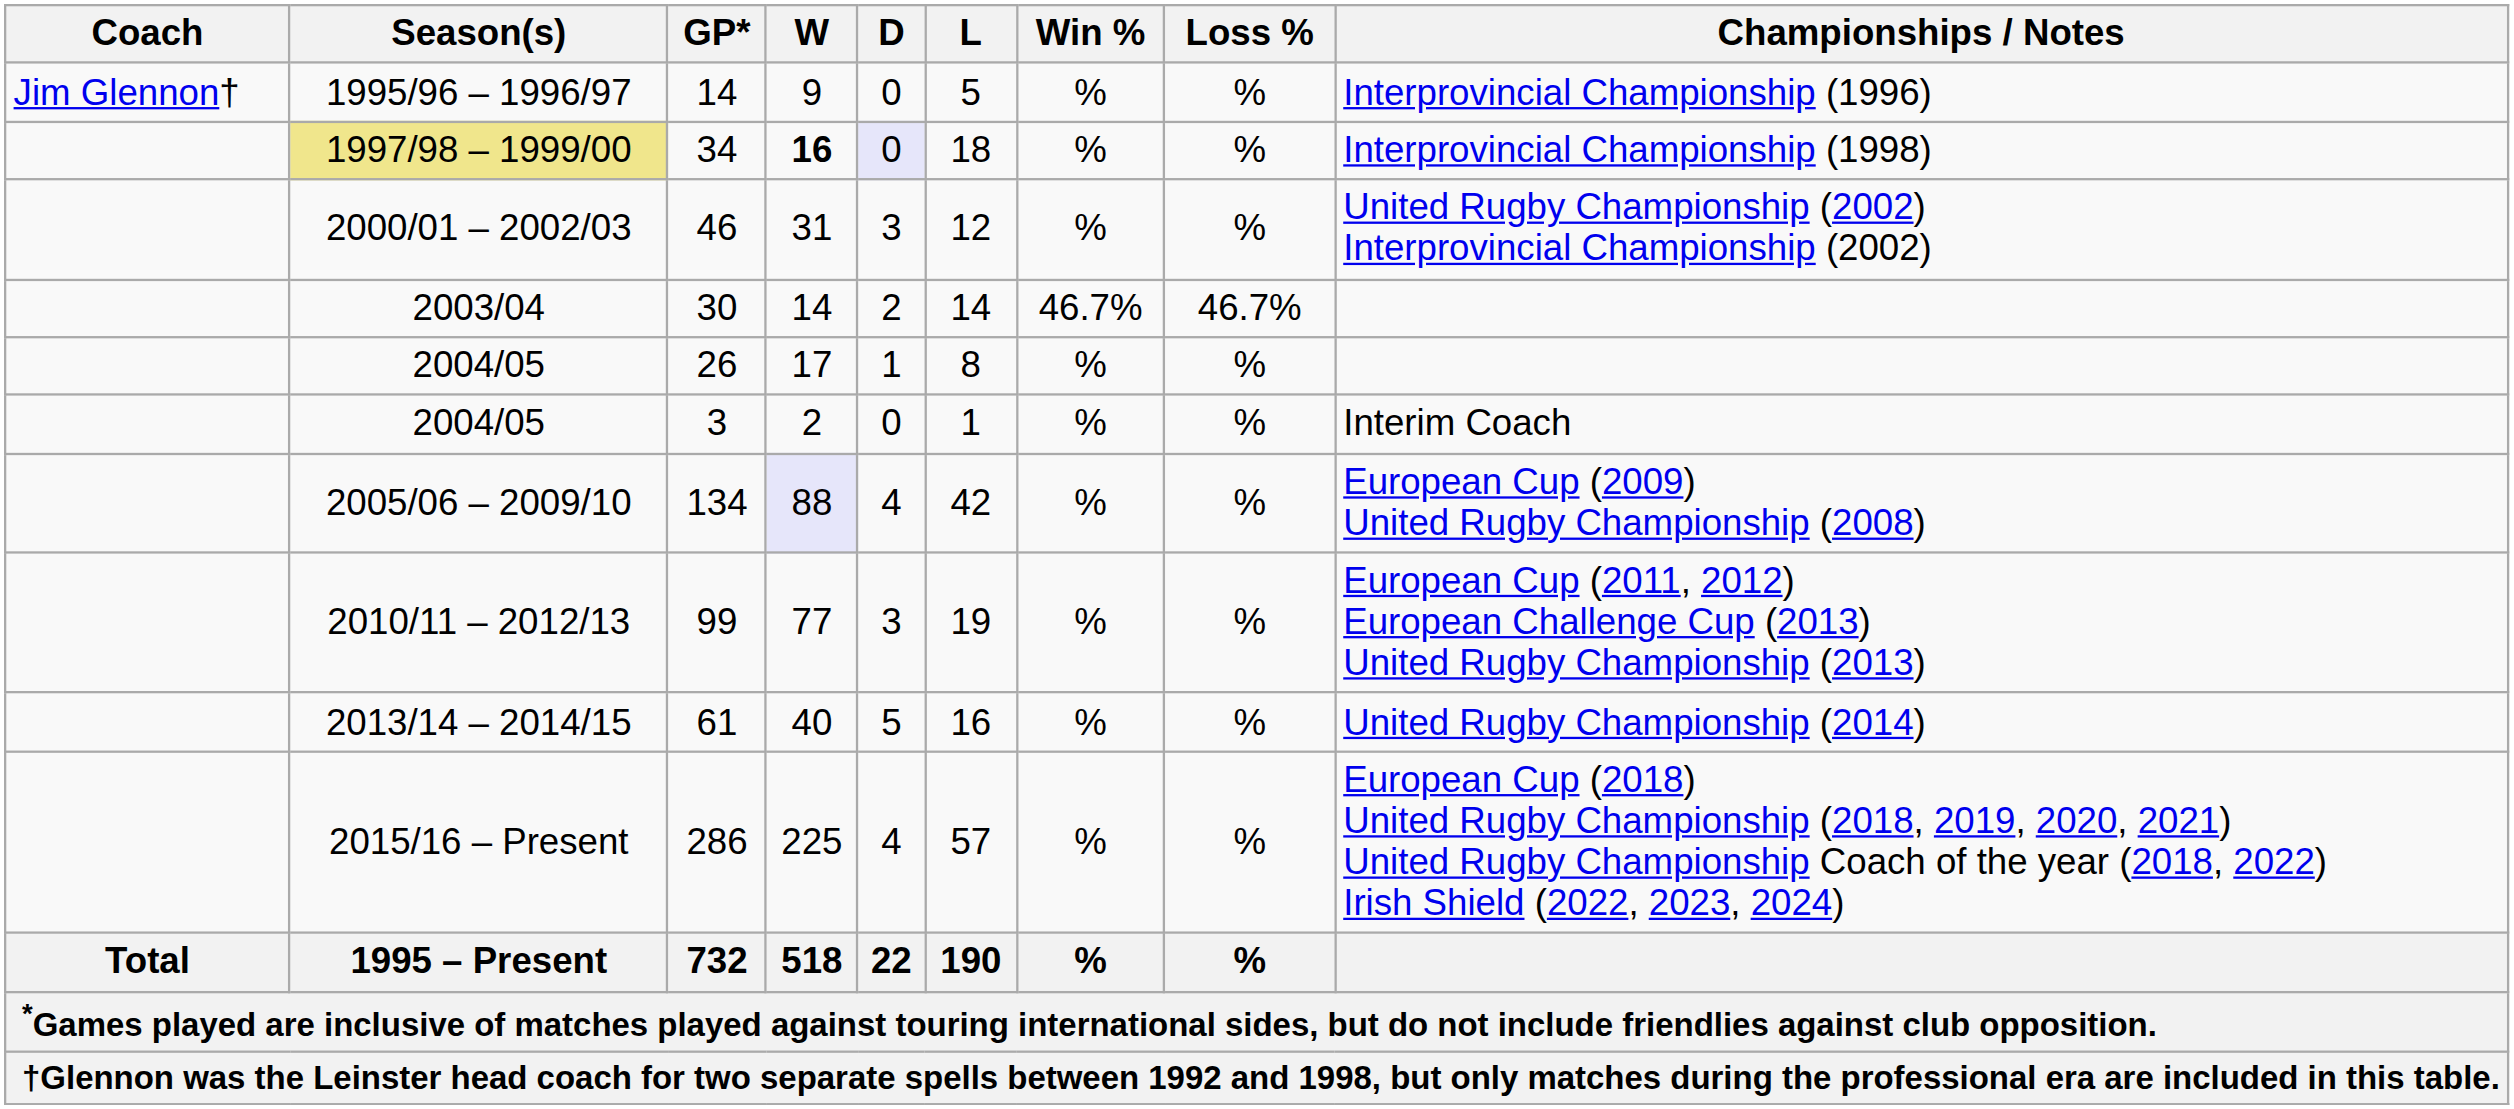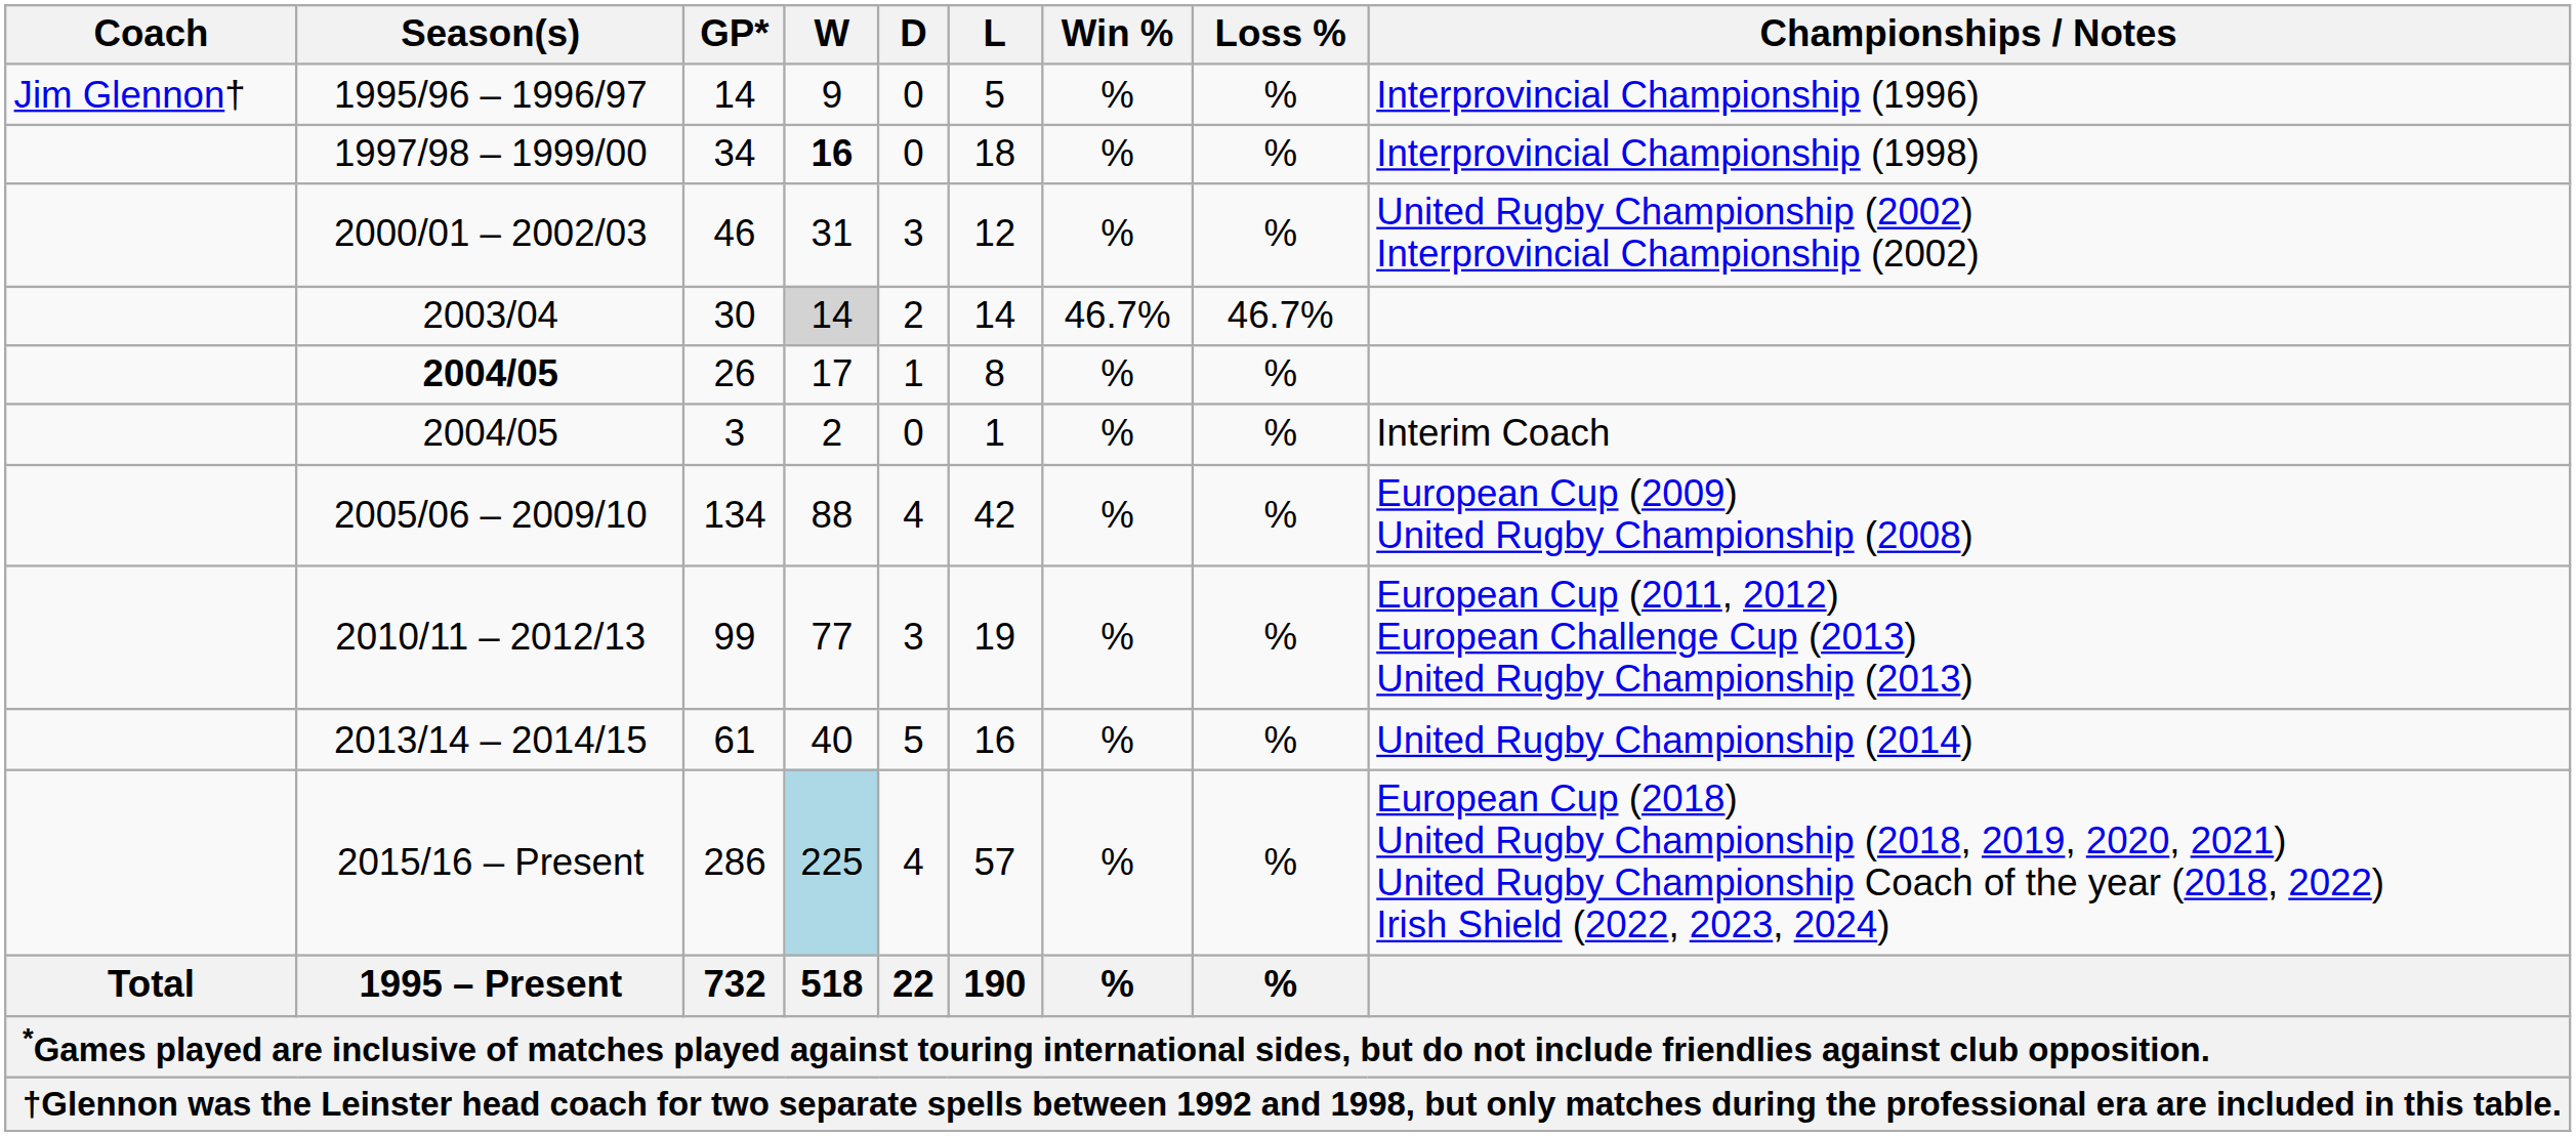34 | Season(s): khaki background -> no background
34 | D: lavender background -> no background
30 | W: no background -> lightgrey background
26 | Season(s): normal -> bold
134 | W: lavender background -> no background
286 | W: no background -> lightblue background
